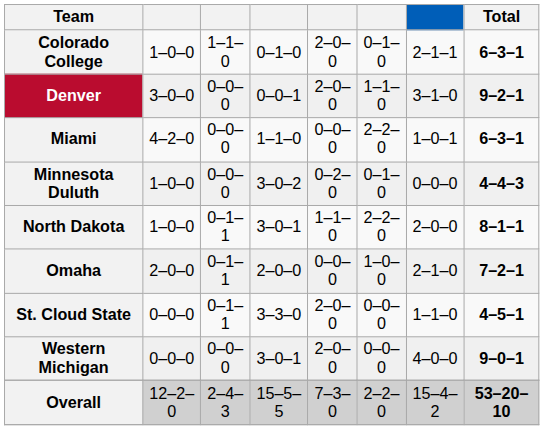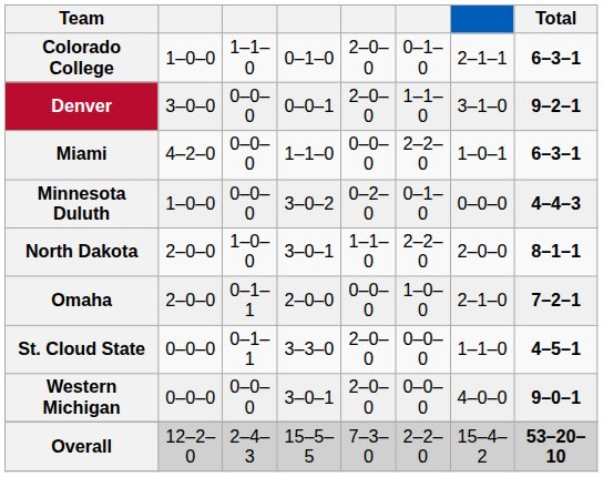North Dakota | column 2: 1–0–0 -> 2–0–0
North Dakota | column 3: 0–1–1 -> 1–0–0
